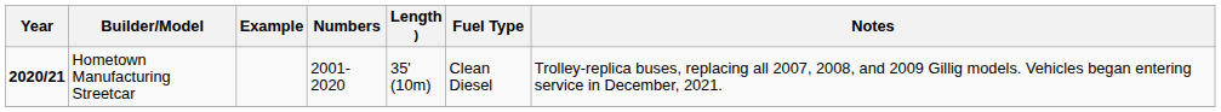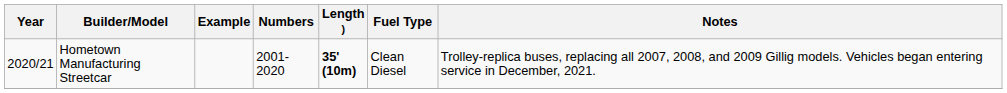Hometown Manufacturing Streetcar | Year: bold -> normal
Hometown Manufacturing Streetcar | Length ): normal -> bold
